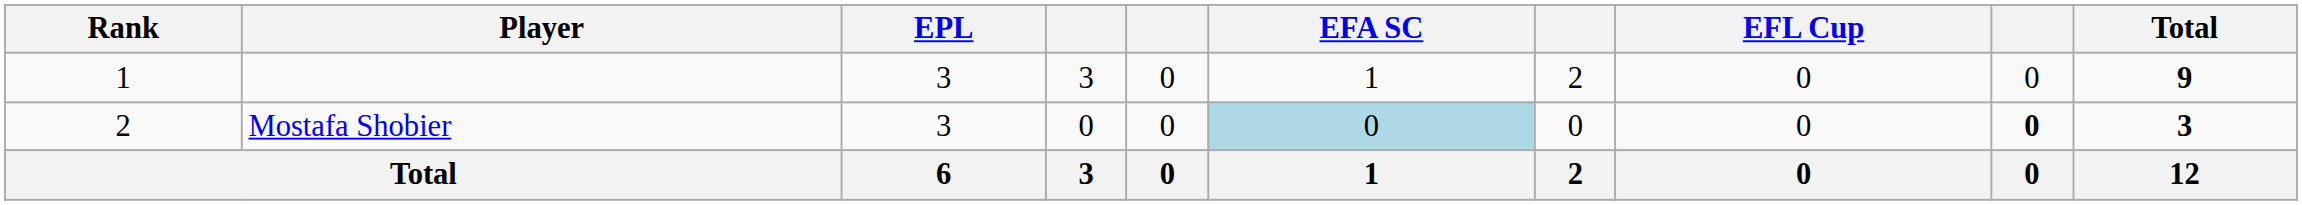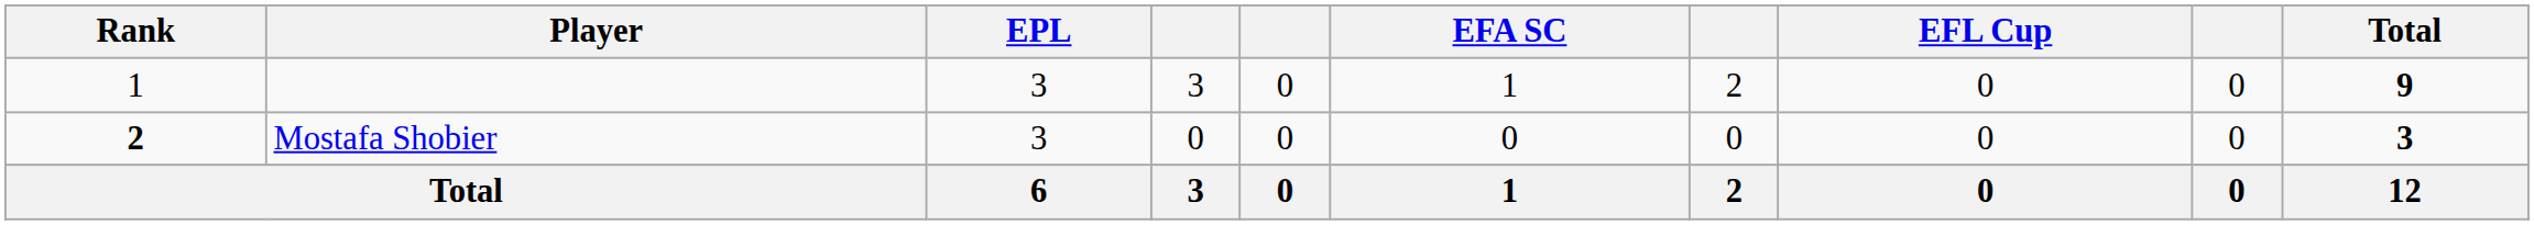Mostafa Shobier | Rank: normal -> bold
Mostafa Shobier | EFA SC: lightblue background -> no background
Mostafa Shobier | column 9: bold -> normal
